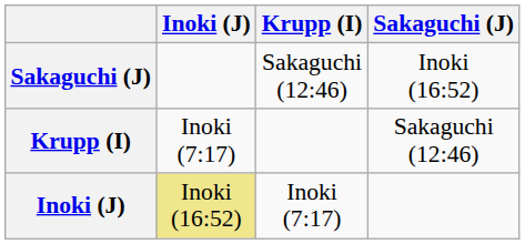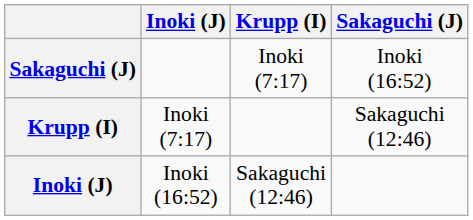row 2 | Krupp (I): Sakaguchi (12:46) -> Inoki (7:17)
row 4 | Inoki (J): khaki background -> no background
row 4 | Krupp (I): Inoki (7:17) -> Sakaguchi (12:46)
